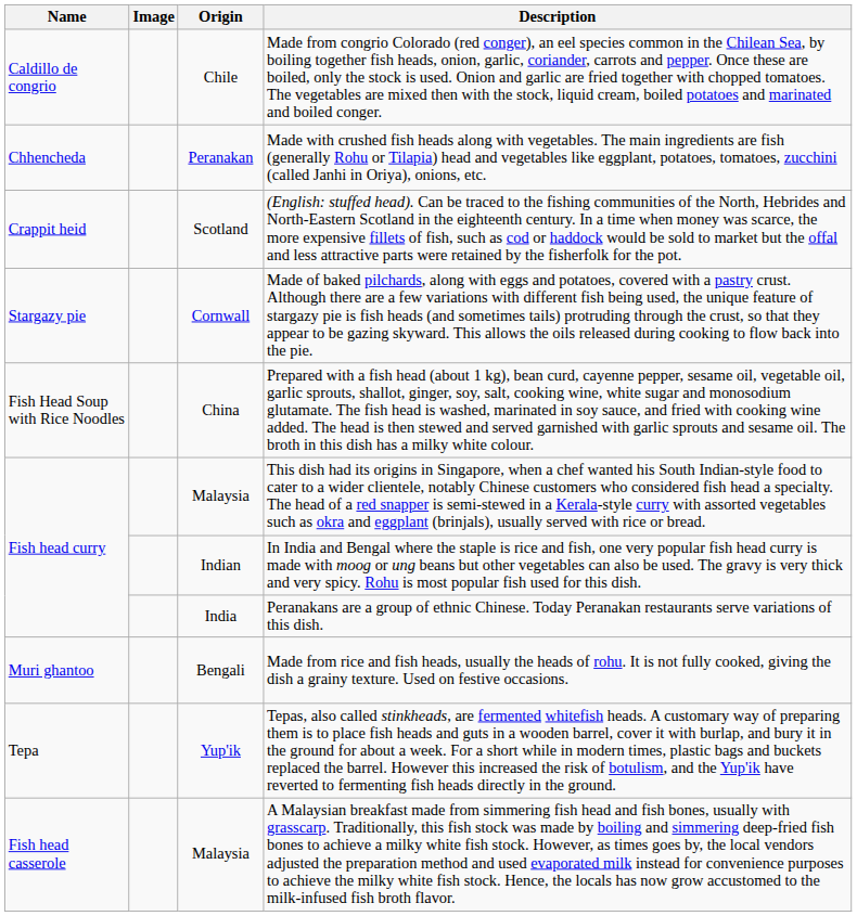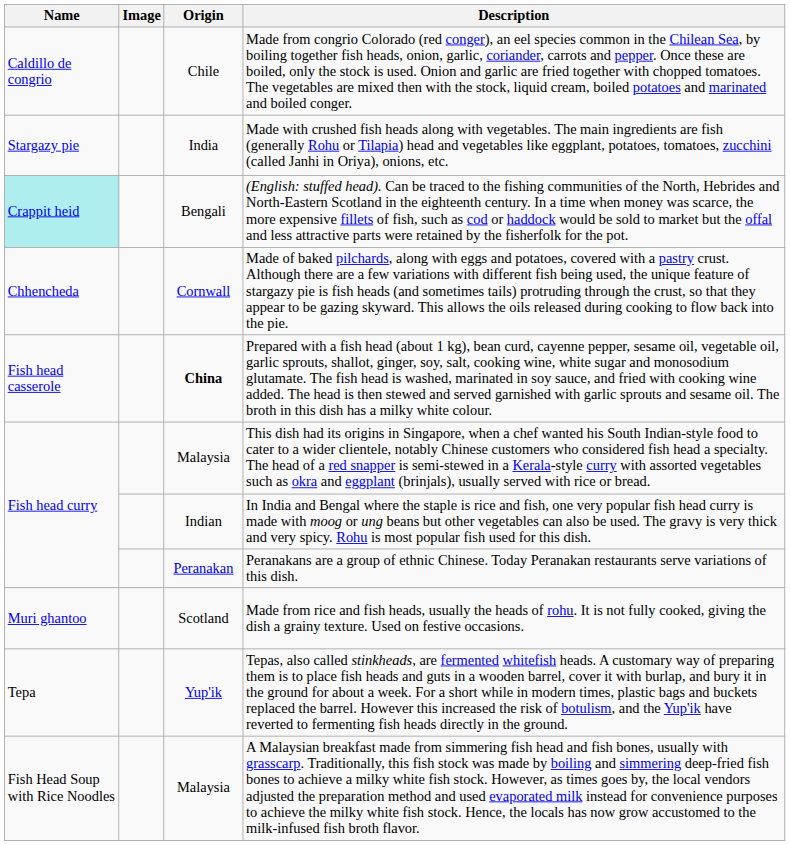row 3 | Name: Chhencheda -> Stargazy pie
row 3 | Origin: Peranakan -> India
row 4 | Name: no background -> paleturquoise background
row 4 | Origin: Scotland -> Bengali
row 5 | Name: Stargazy pie -> Chhencheda
row 6 | Name: Fish Head Soup with Rice Noodles -> Fish head casserole
row 6 | Origin: normal -> bold
row 9 | Origin: India -> Peranakan
row 10 | Origin: Bengali -> Scotland
row 12 | Name: Fish head casserole -> Fish Head Soup with Rice Noodles
